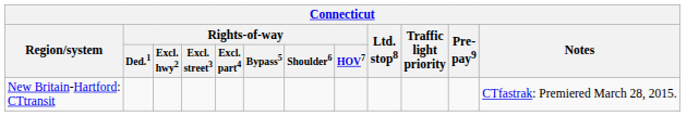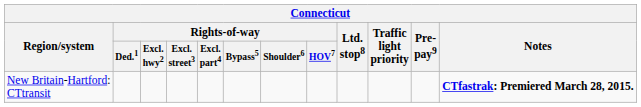New Britain-Hartford: CTtransit | Notes: normal -> bold
